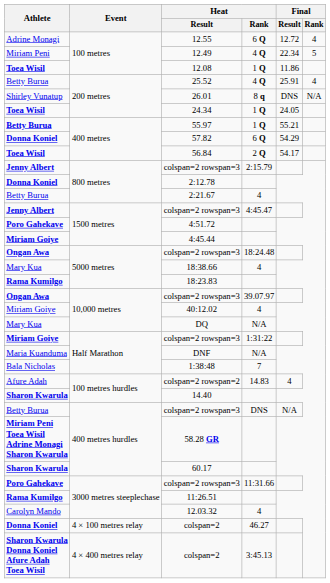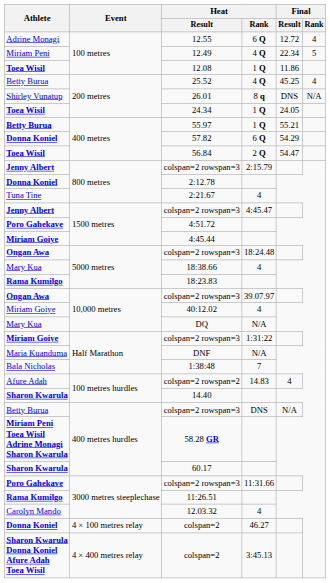25.52 | Final / Result: 25.91 -> 45.25
56.84 | Final / Result: 54.17 -> 54.47
2:21.67 | Athlete: Betty Burua -> Tuna Tine
